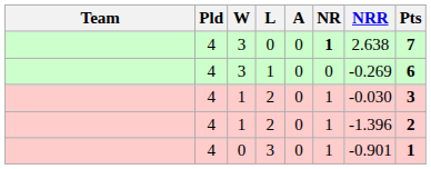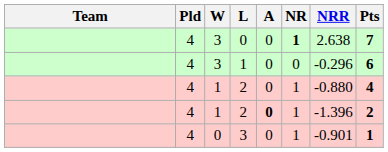row 3 | NRR: -0.269 -> -0.296
row 4 | NRR: -0.030 -> -0.880
row 4 | Pts: 3 -> 4
row 5 | A: normal -> bold
